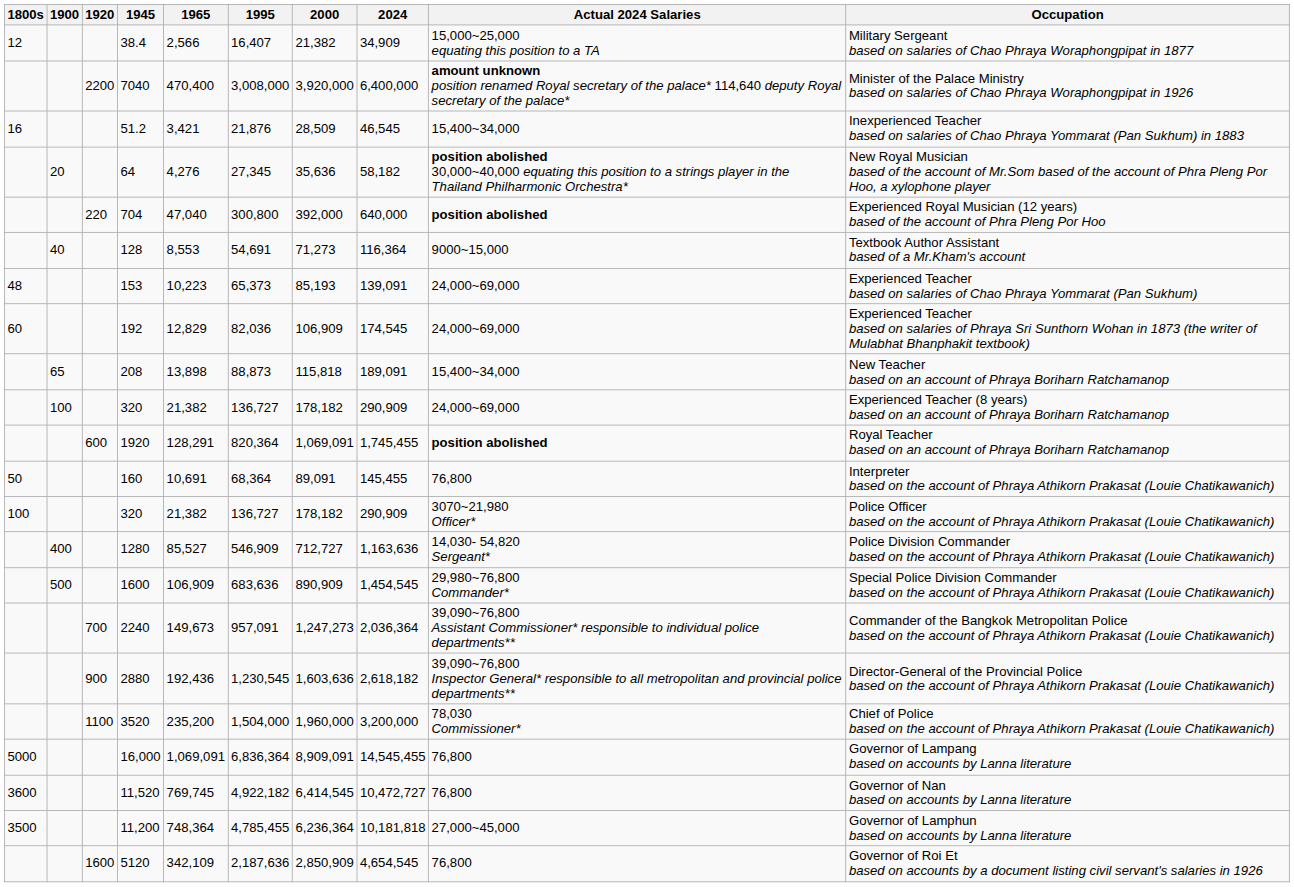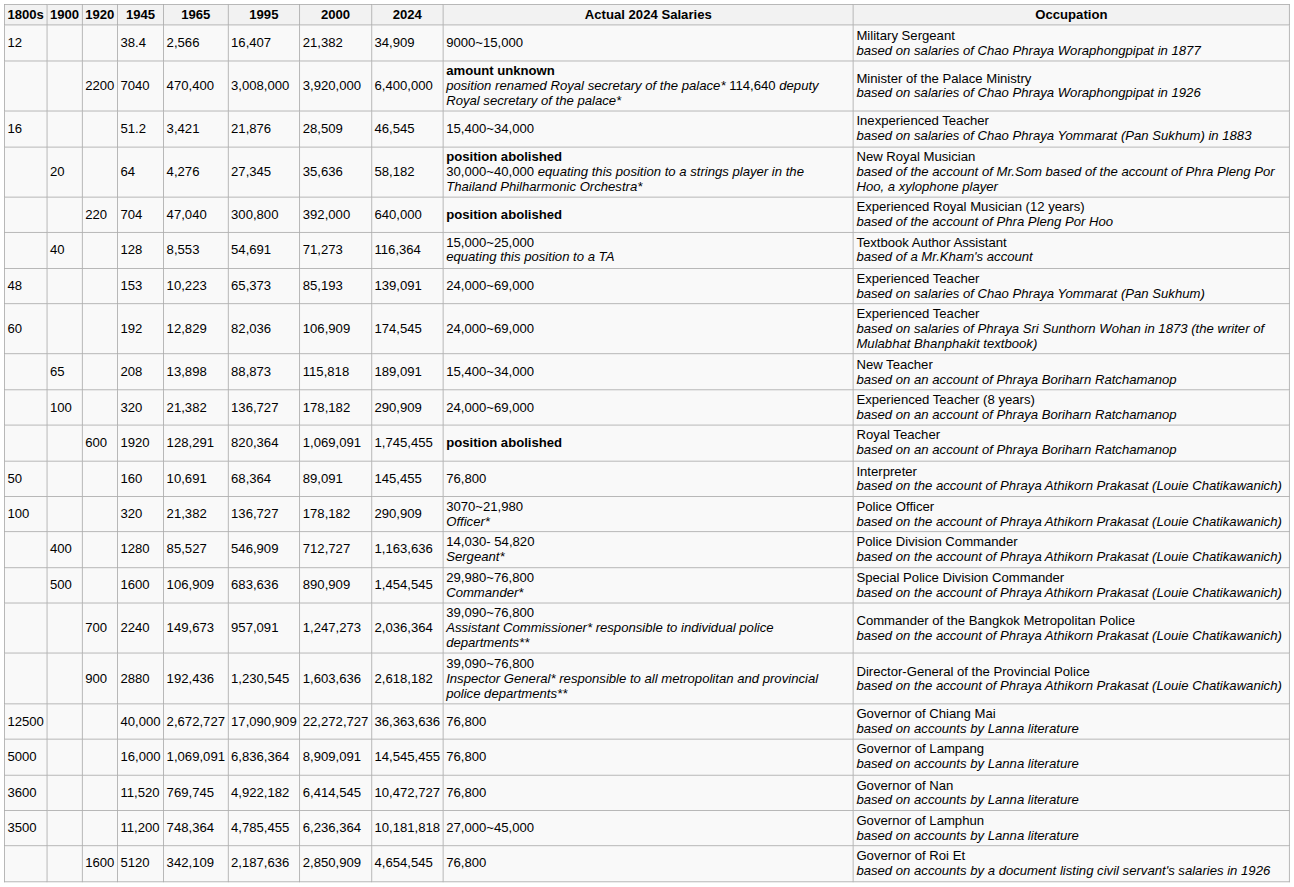38.4 | Actual 2024 Salaries: 15,000~25,000 equating this position to a TA -> 9000~15,000
128 | Actual 2024 Salaries: 9000~15,000 -> 15,000~25,000 equating this position to a TA
- row: 1100 | 3520 | 235,200 | 1,504,000 | 1,960,000 | 3,200,000 | 78,030 Commissioner* | Chief of Police based on the account of Phraya Athikorn Prakasat (Louie Chatikawanich)
+ row: 12500 | 40,000 | 2,672,727 | 17,090,909 | 22,272,727 | 36,363,636 | 76,800 | Governor of Chiang Mai based on accounts by Lanna literature
